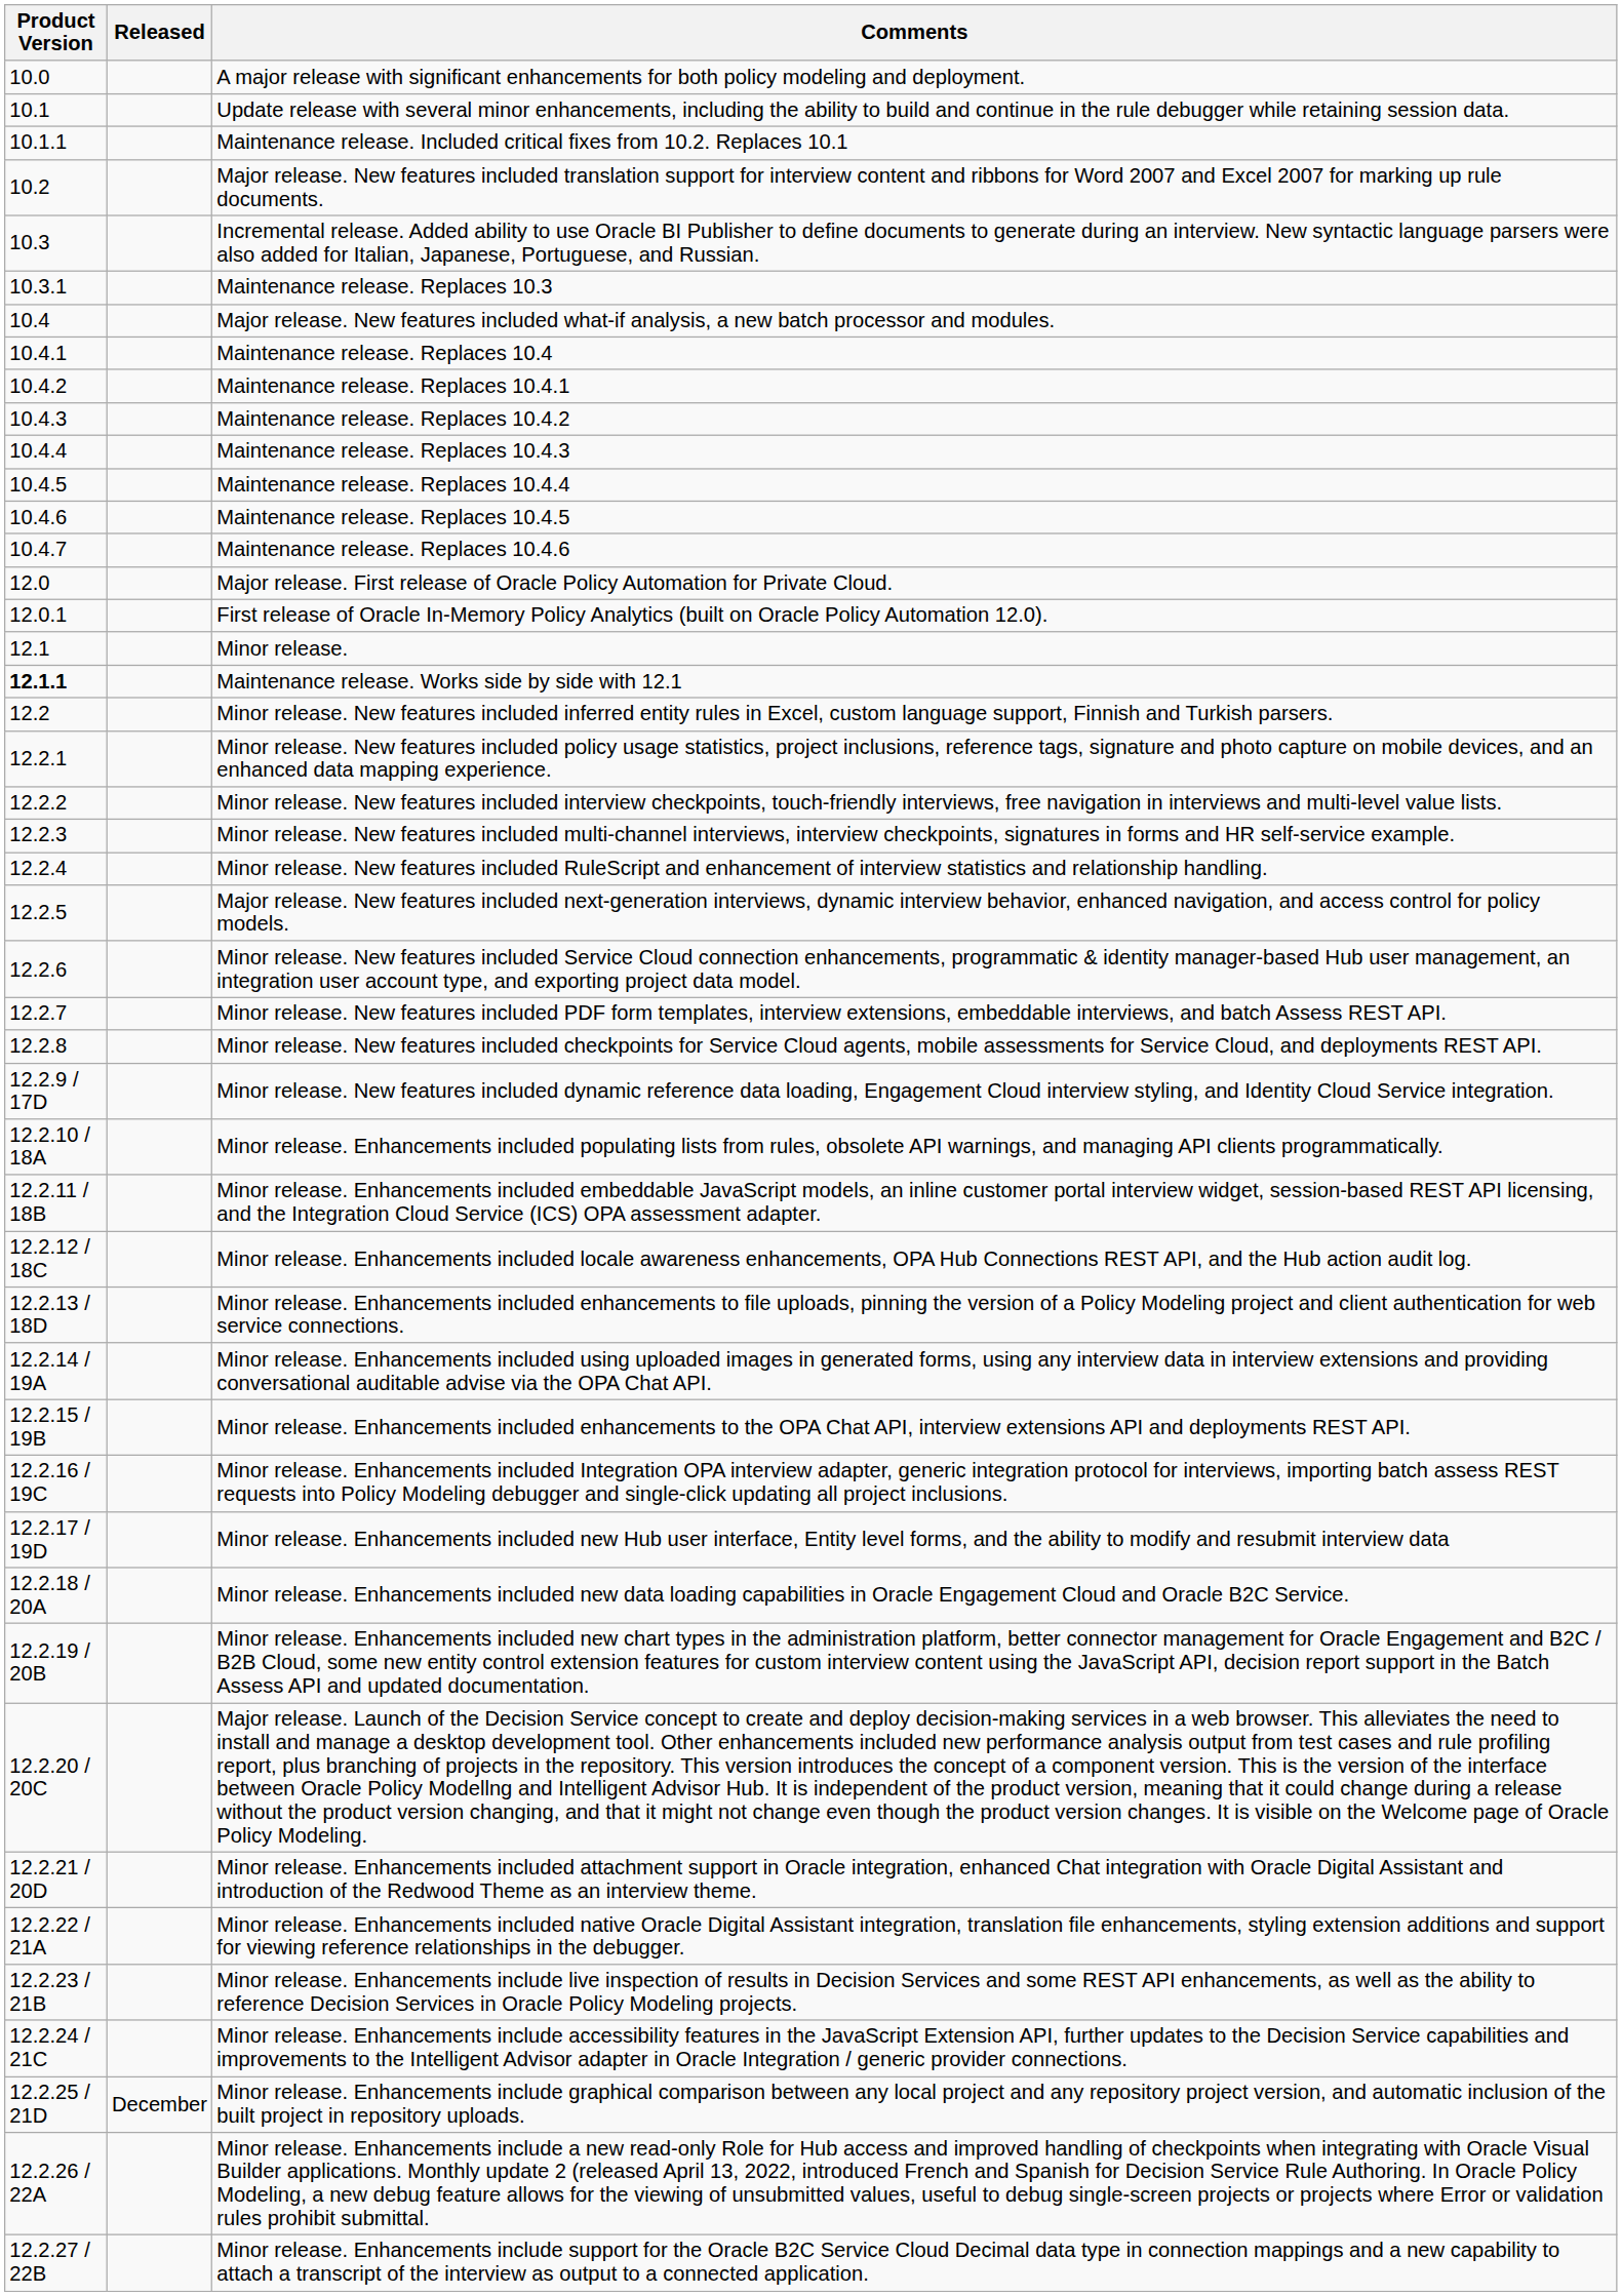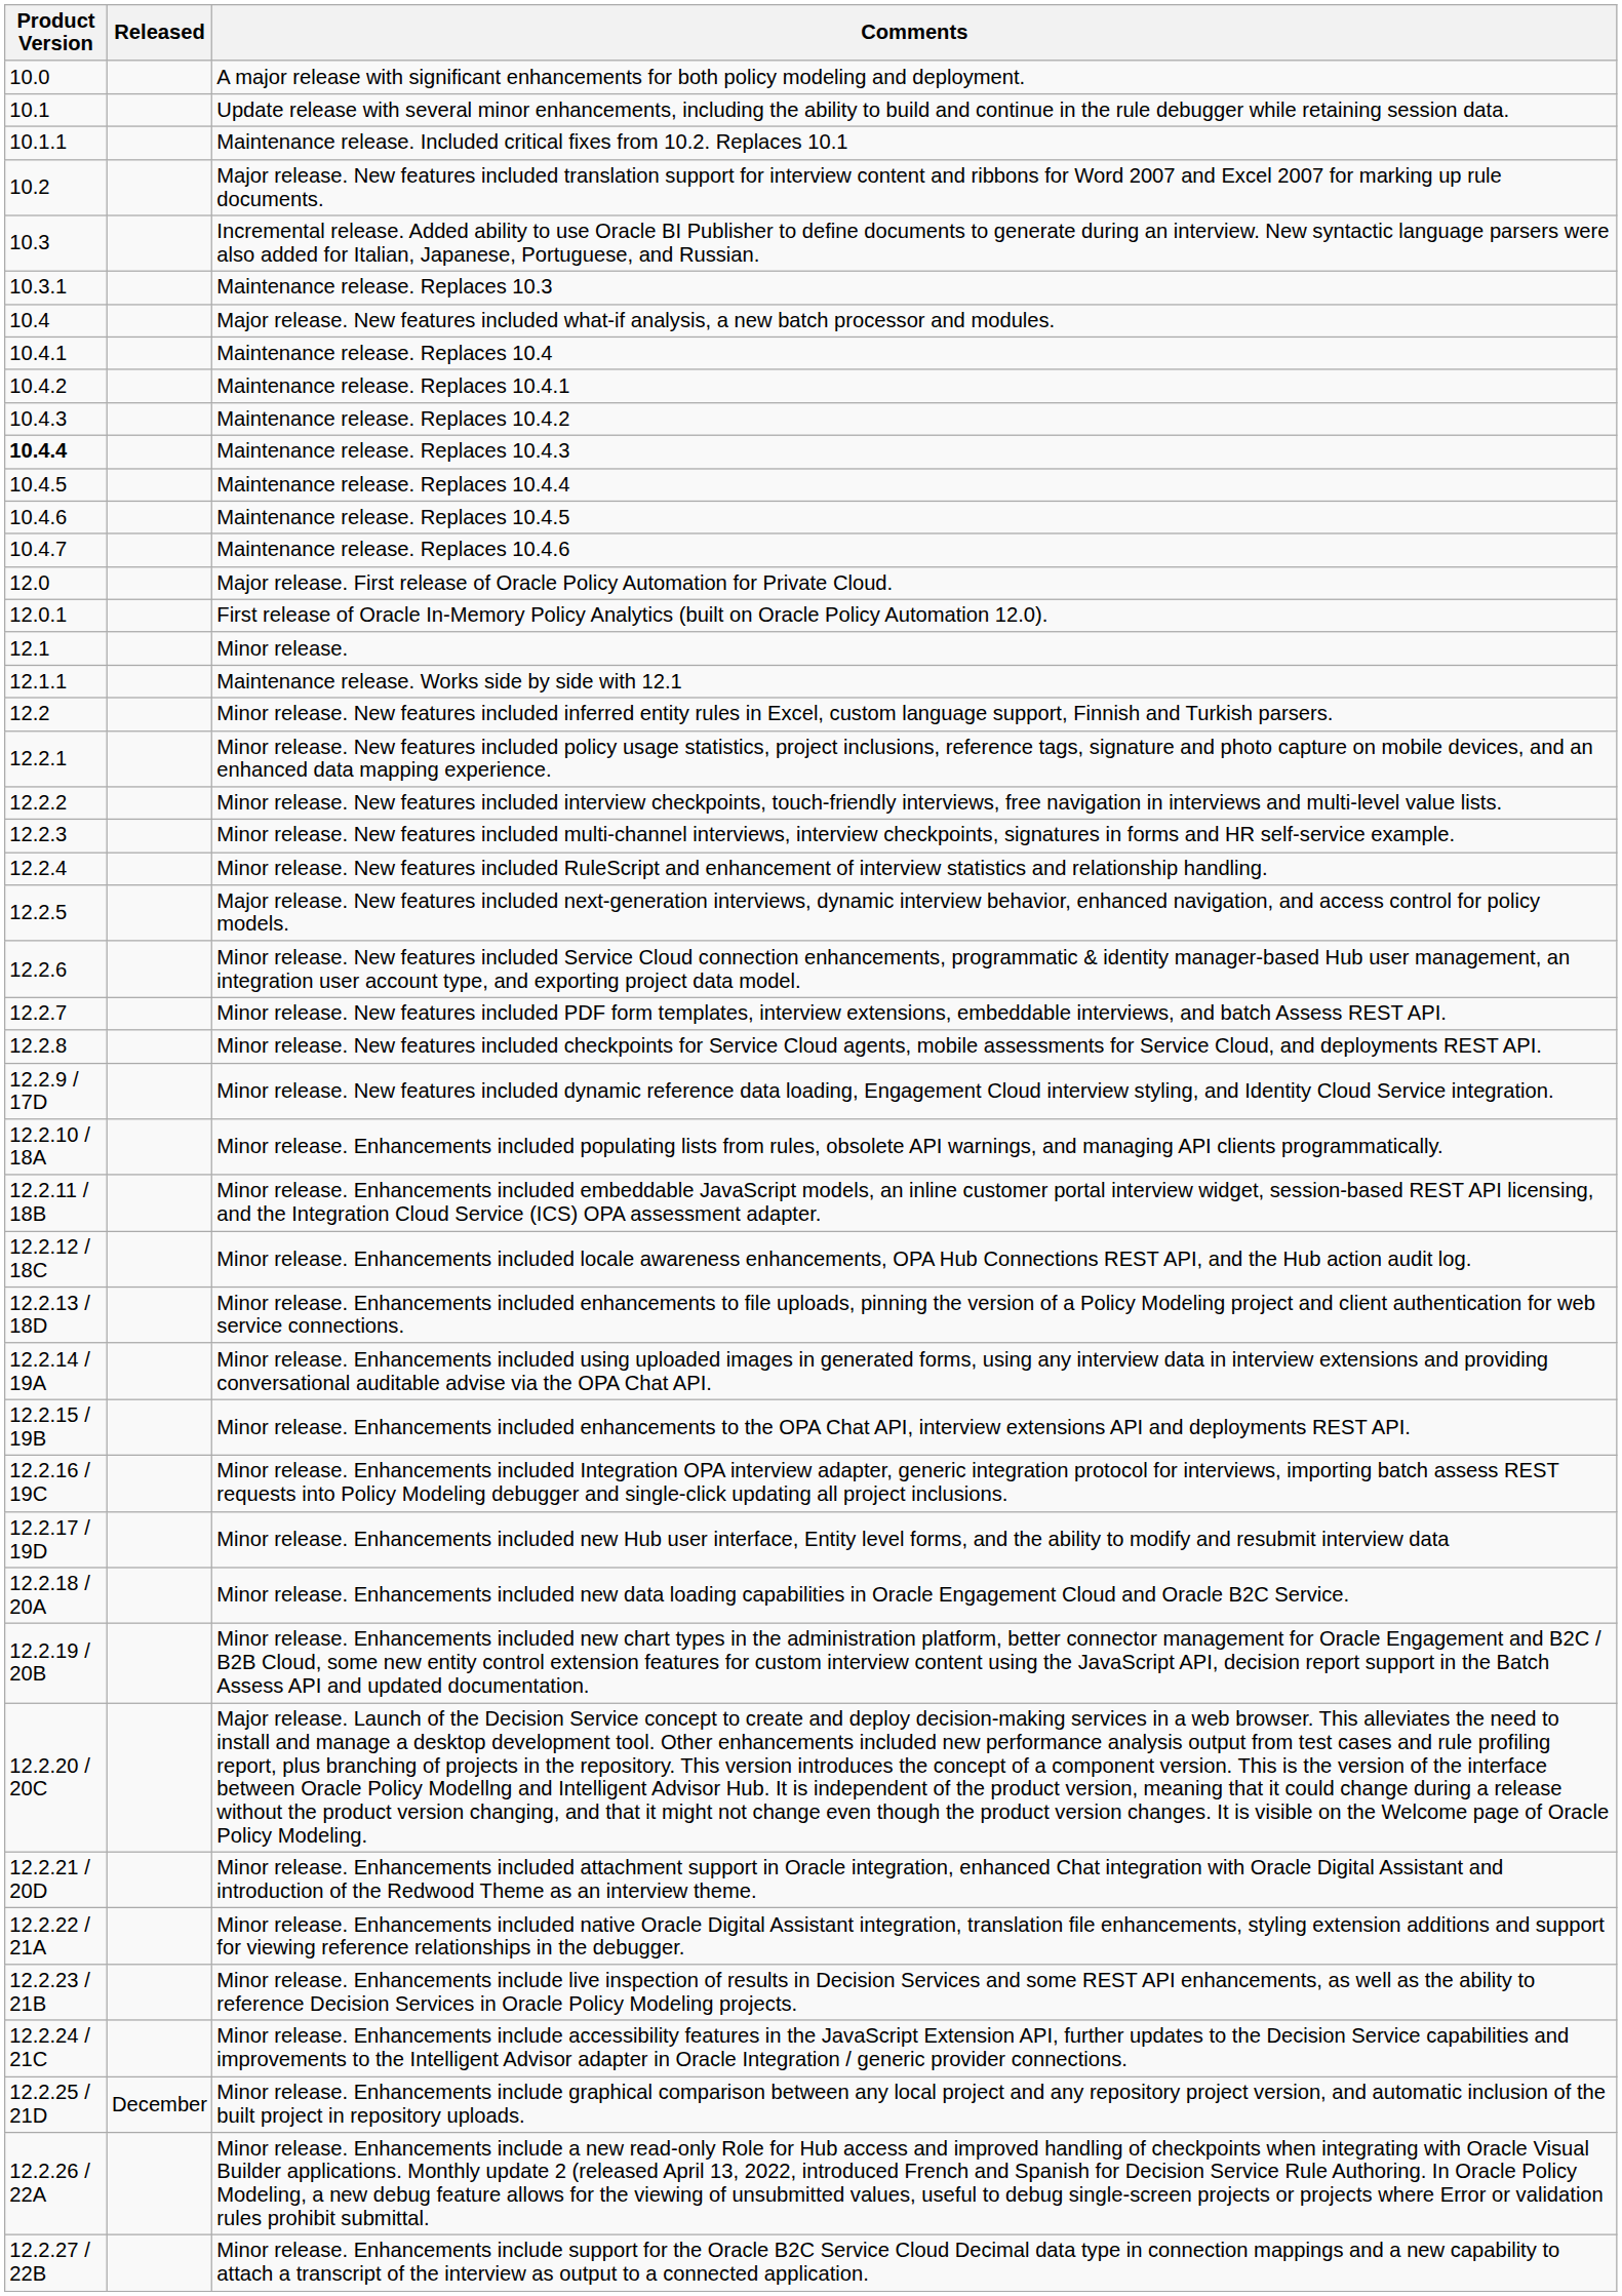Maintenance release. Replaces 10.4.3 | Product Version: normal -> bold
Maintenance release. Works side by side with 12.1 | Product Version: bold -> normal
